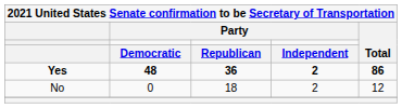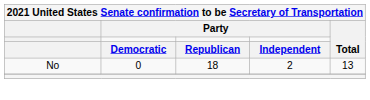- row: Yes | 48 | 36 | 2 | 86
No | Total: 12 -> 13
